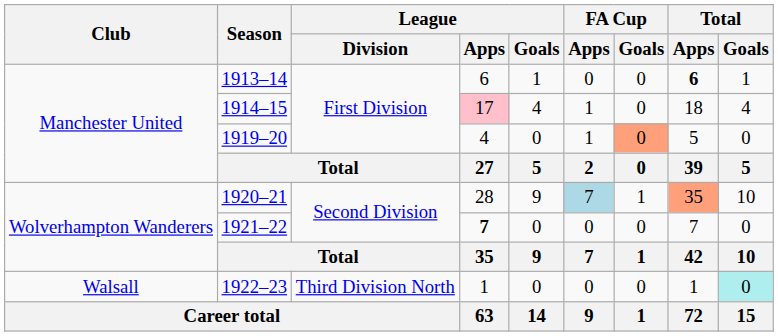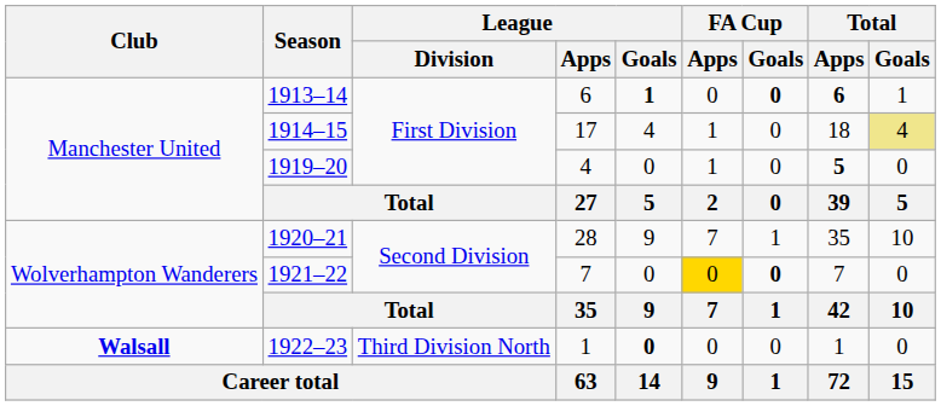1913–14 | League / Goals: normal -> bold
1913–14 | FA Cup / Goals: normal -> bold
1914–15 | League / Apps: pink background -> no background
1914–15 | Total / Goals: no background -> khaki background
1919–20 | FA Cup / Goals: lightsalmon background -> no background
1919–20 | Total / Apps: normal -> bold
1920–21 | FA Cup / Apps: lightblue background -> no background
1920–21 | Total / Apps: lightsalmon background -> no background
1921–22 | League / Apps: bold -> normal
1921–22 | FA Cup / Apps: no background -> gold background
1921–22 | FA Cup / Goals: normal -> bold
1922–23 | Club: normal -> bold
1922–23 | League / Goals: normal -> bold
1922–23 | Total / Goals: paleturquoise background -> no background
